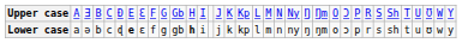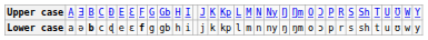Lower case | column 4: normal -> bold
Lower case | column 7: bold -> normal
Lower case | column 9: normal -> bold
Lower case | column 12: bold -> normal
